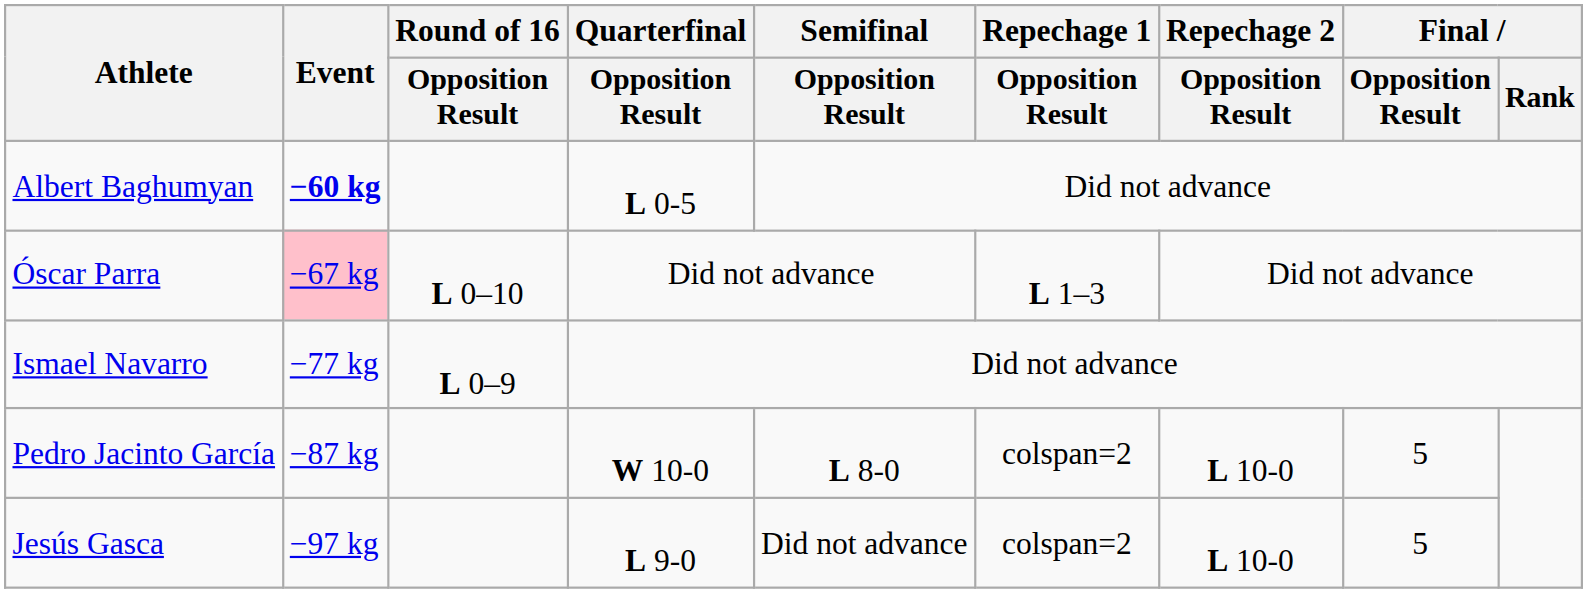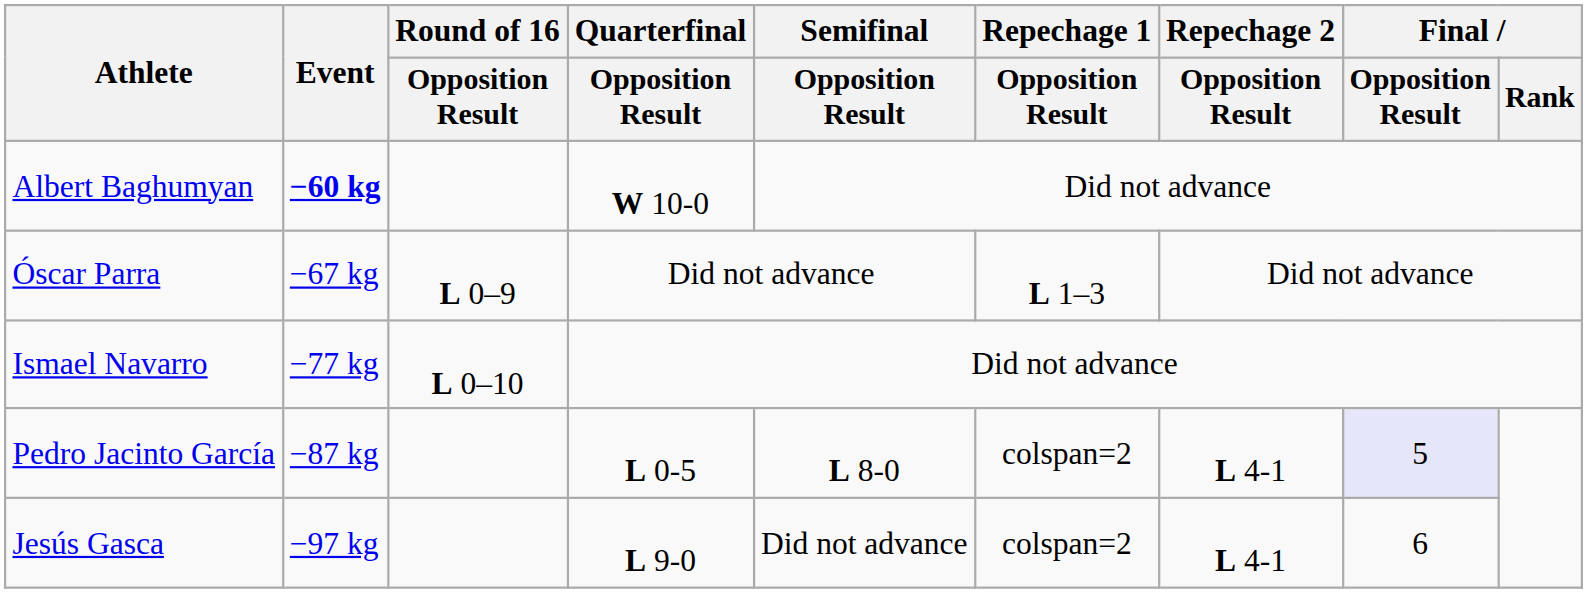Albert Baghumyan | Quarterfinal / Opposition Result: L 0-5 -> W 10-0
Óscar Parra | Event: pink background -> no background
Óscar Parra | Round of 16 / Opposition Result: L 0–10 -> L 0–9
Ismael Navarro | Round of 16 / Opposition Result: L 0–9 -> L 0–10
Pedro Jacinto García | Quarterfinal / Opposition Result: W 10-0 -> L 0-5
Pedro Jacinto García | Repechage 2 / Opposition Result: L 10-0 -> L 4-1
Pedro Jacinto García | Final / Opposition Result: no background -> lavender background
Jesús Gasca | Repechage 2 / Opposition Result: L 10-0 -> L 4-1
Jesús Gasca | Final / Opposition Result: 5 -> 6
